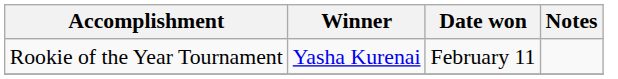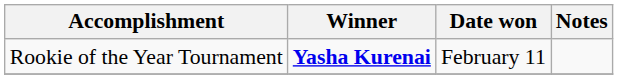Rookie of the Year Tournament | Winner: normal -> bold
